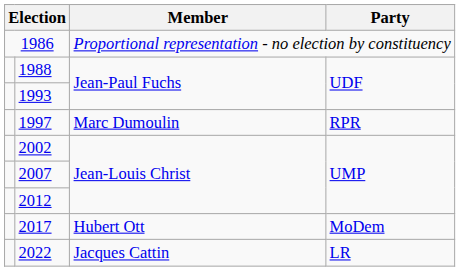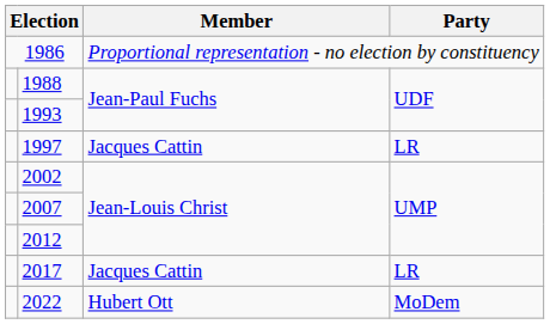1997 | Member: Marc Dumoulin -> Jacques Cattin
1997 | Party: RPR -> LR
2017 | Member: Hubert Ott -> Jacques Cattin
2017 | Party: MoDem -> LR
2022 | Member: Jacques Cattin -> Hubert Ott
2022 | Party: LR -> MoDem
